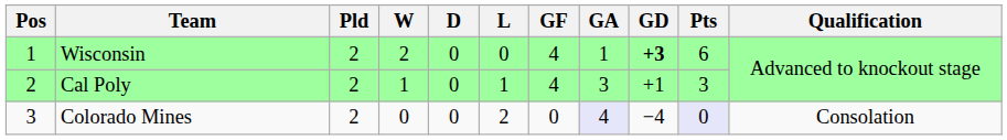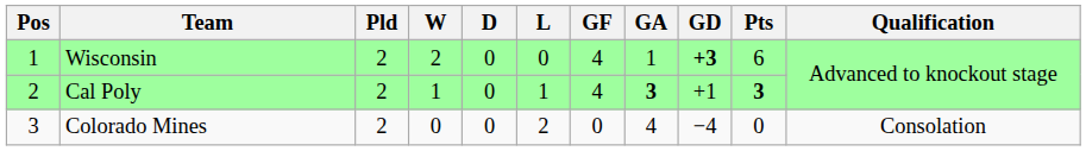Cal Poly | GA: normal -> bold
Cal Poly | Pts: normal -> bold
Colorado Mines | GA: lavender background -> no background
Colorado Mines | Pts: lavender background -> no background
